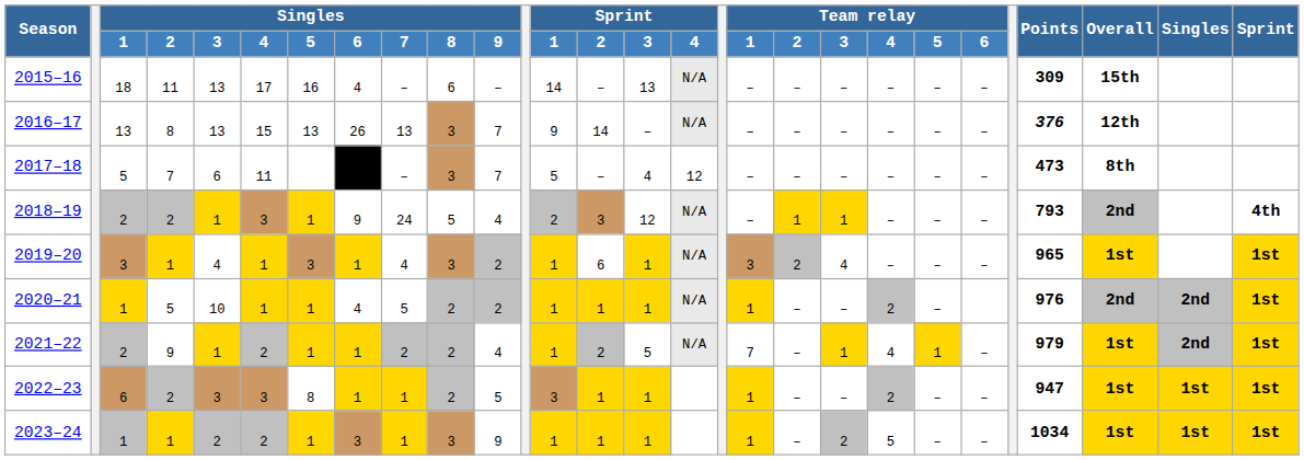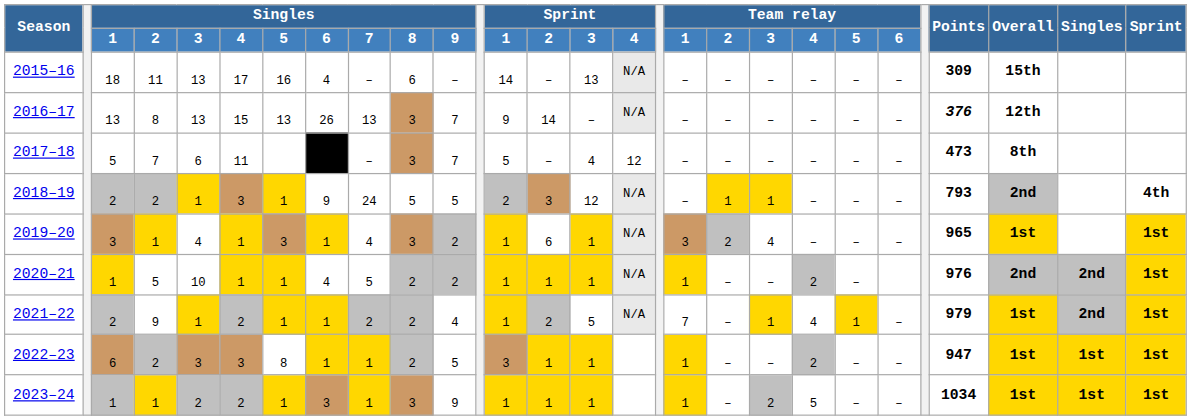2018–19 | Singles / 9: 4 -> 5
